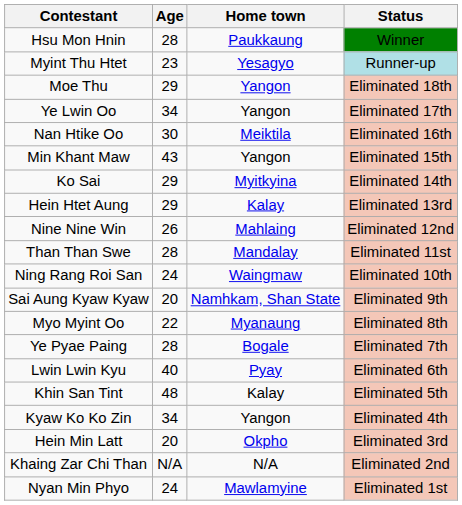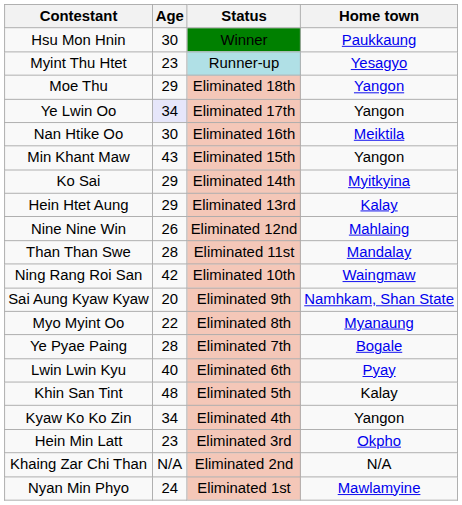columns swapped: Home town <-> Status
Hsu Mon Hnin | Age: 28 -> 30
Ye Lwin Oo | Age: no background -> lavender background
Ning Rang Roi San | Age: 24 -> 42
Hein Min Latt | Age: 20 -> 23
